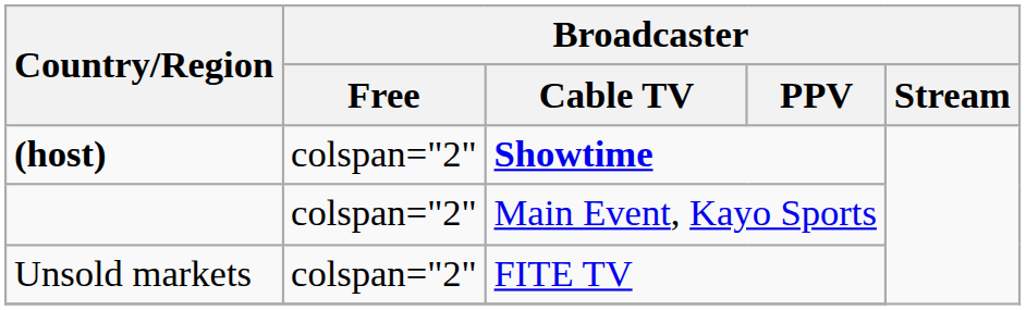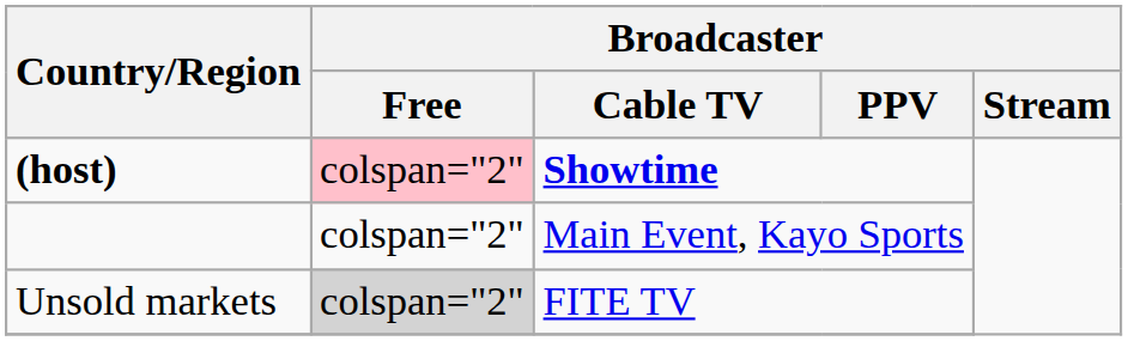(host) | Broadcaster / Free: no background -> pink background
Unsold markets | Broadcaster / Free: no background -> lightgrey background
